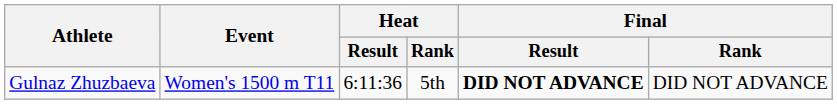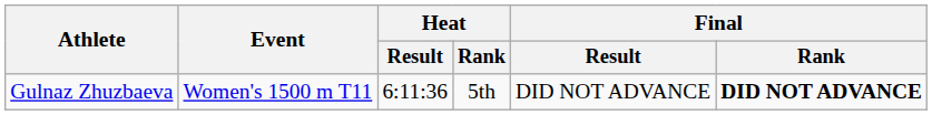Gulnaz Zhuzbaeva | Final / Result: bold -> normal
Gulnaz Zhuzbaeva | Final / Rank: normal -> bold
